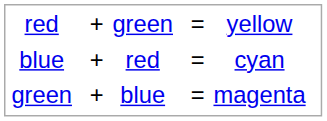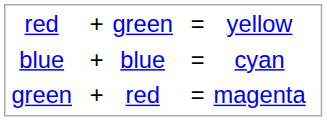row 2 | column 3: red -> blue
row 3 | column 3: blue -> red
